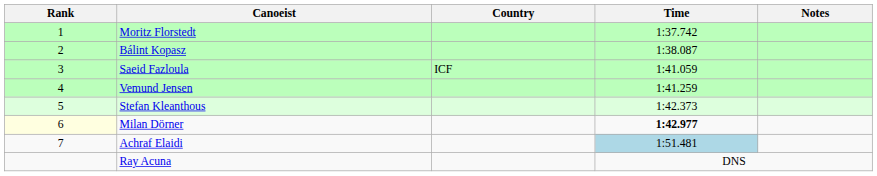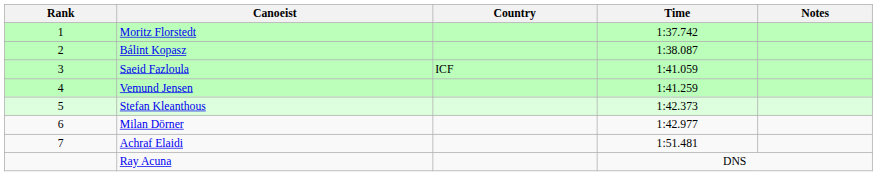Milan Dörner | Rank: lightyellow background -> no background
Milan Dörner | Time: bold -> normal
Achraf Elaidi | Time: lightblue background -> no background
